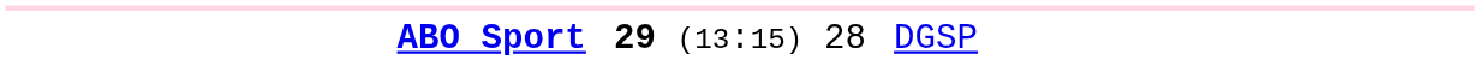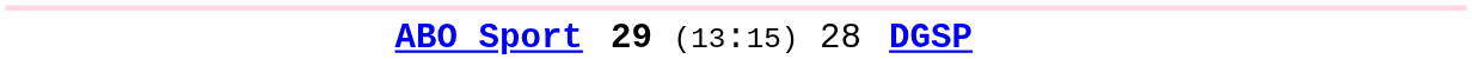ABO Sport | column 3: normal -> bold
